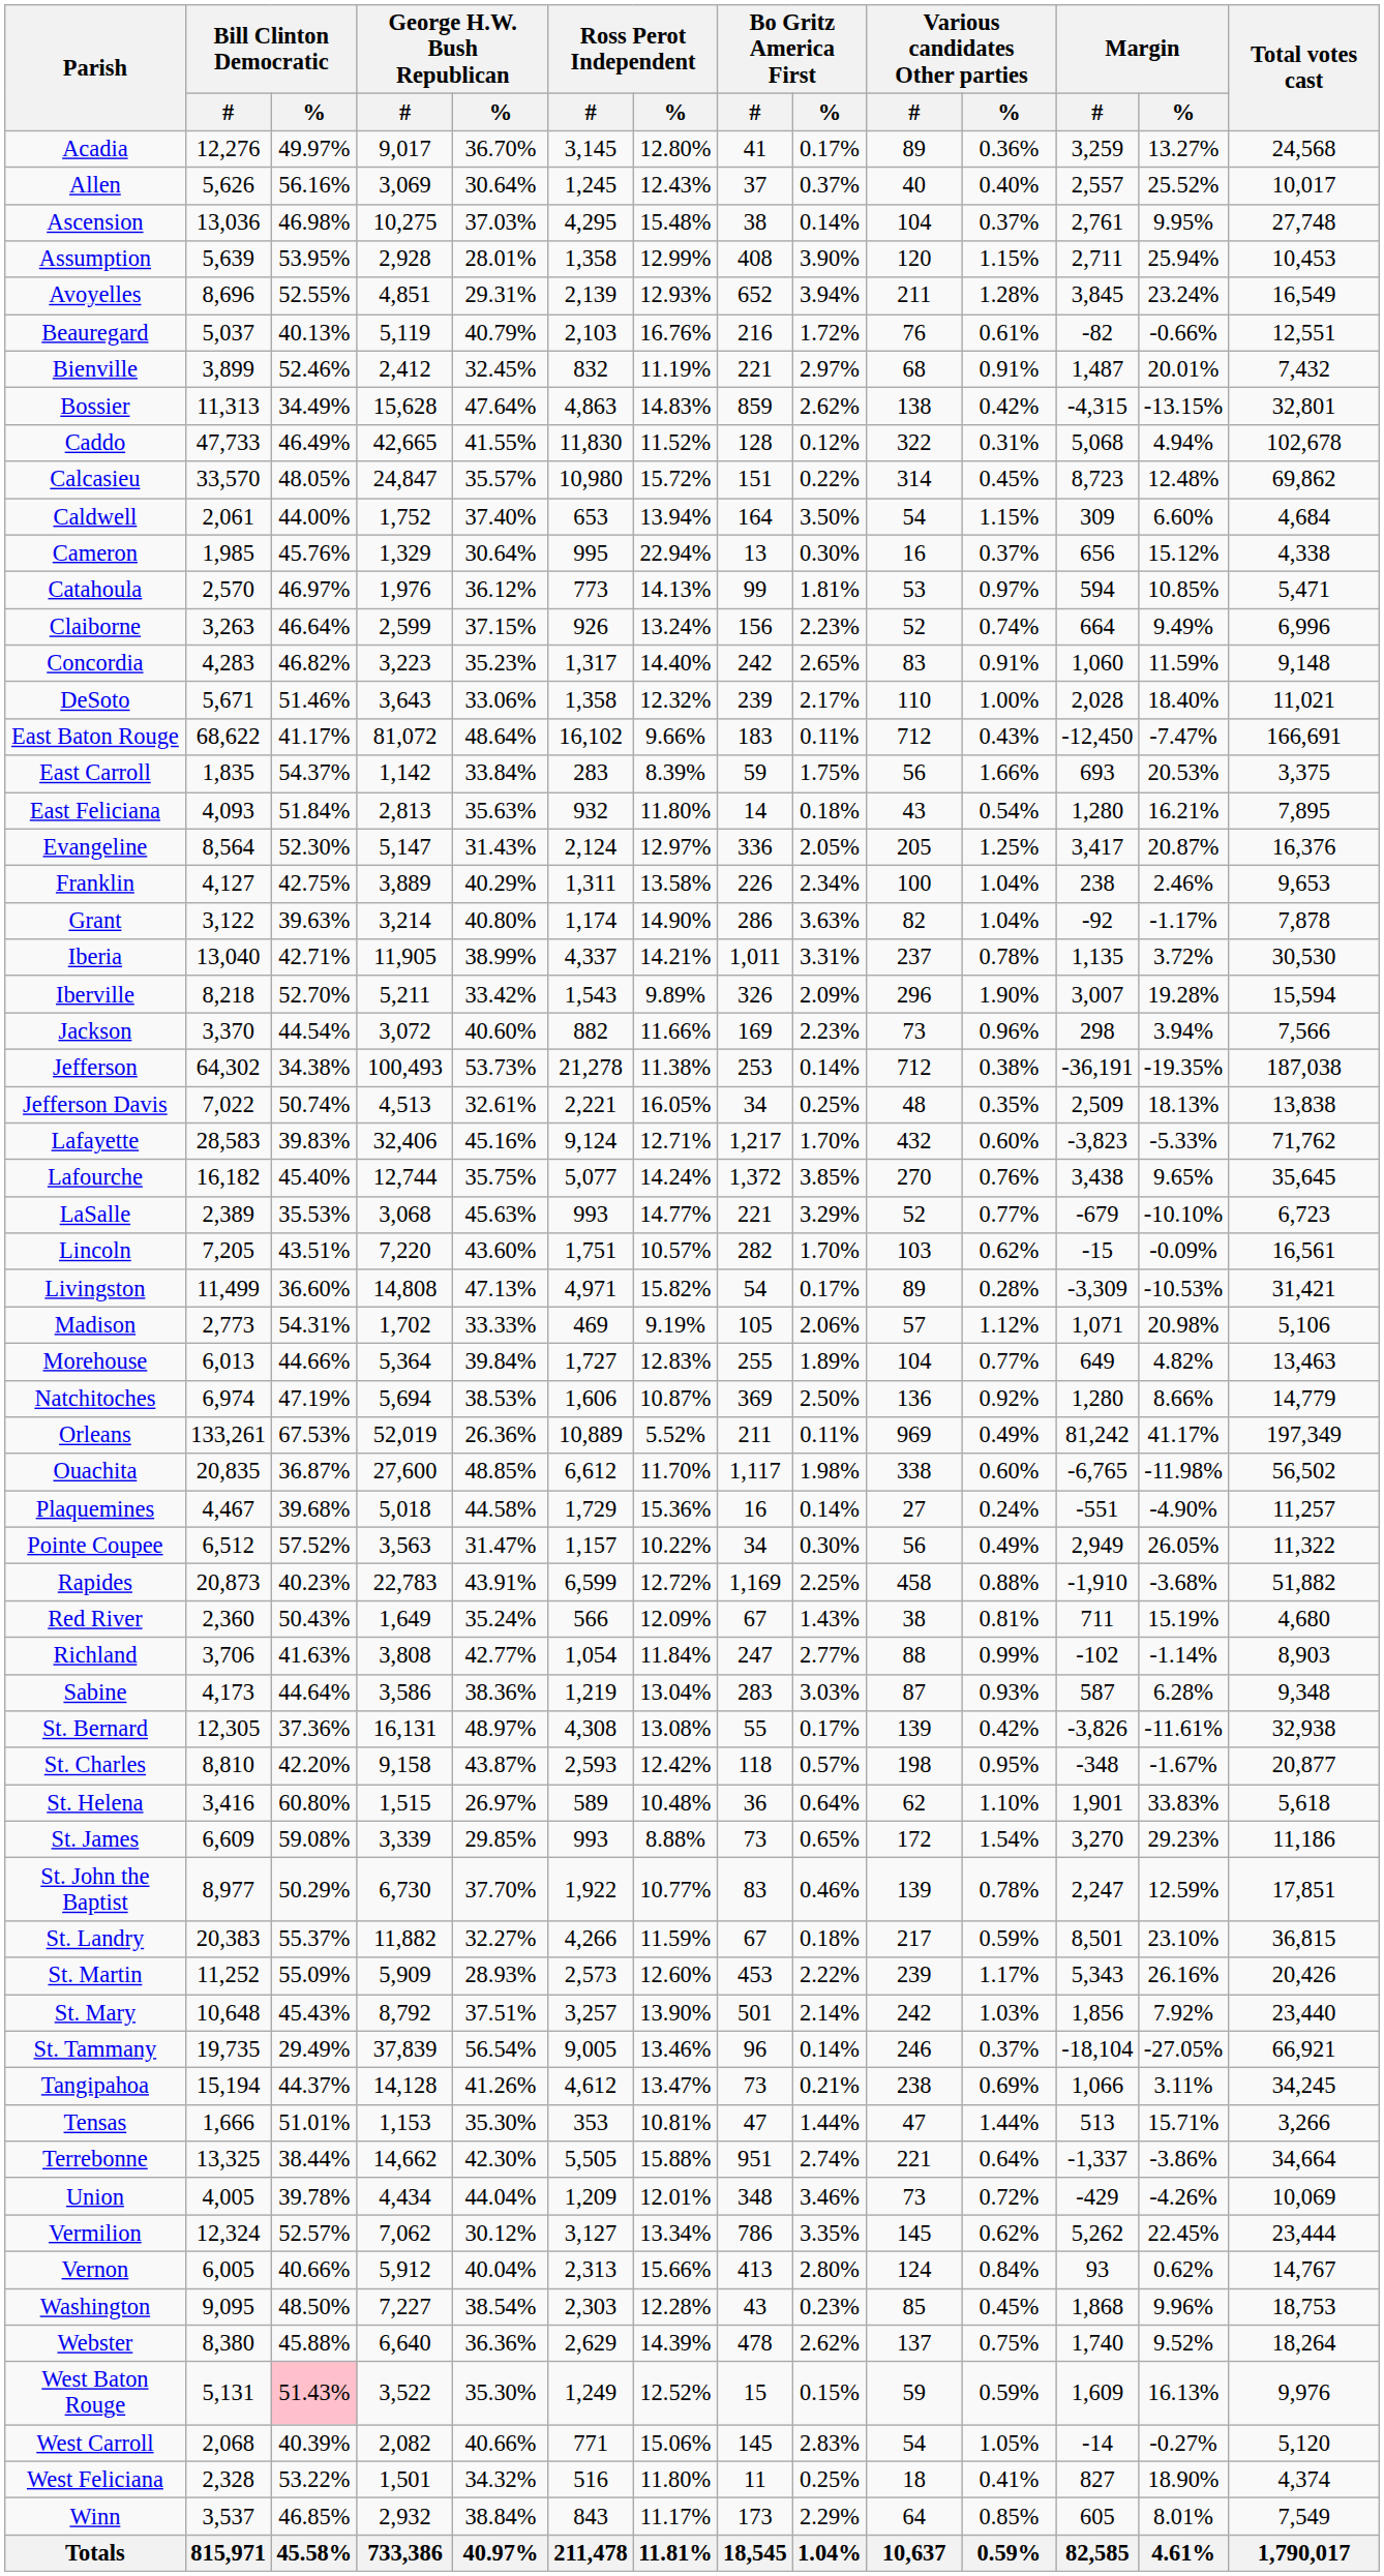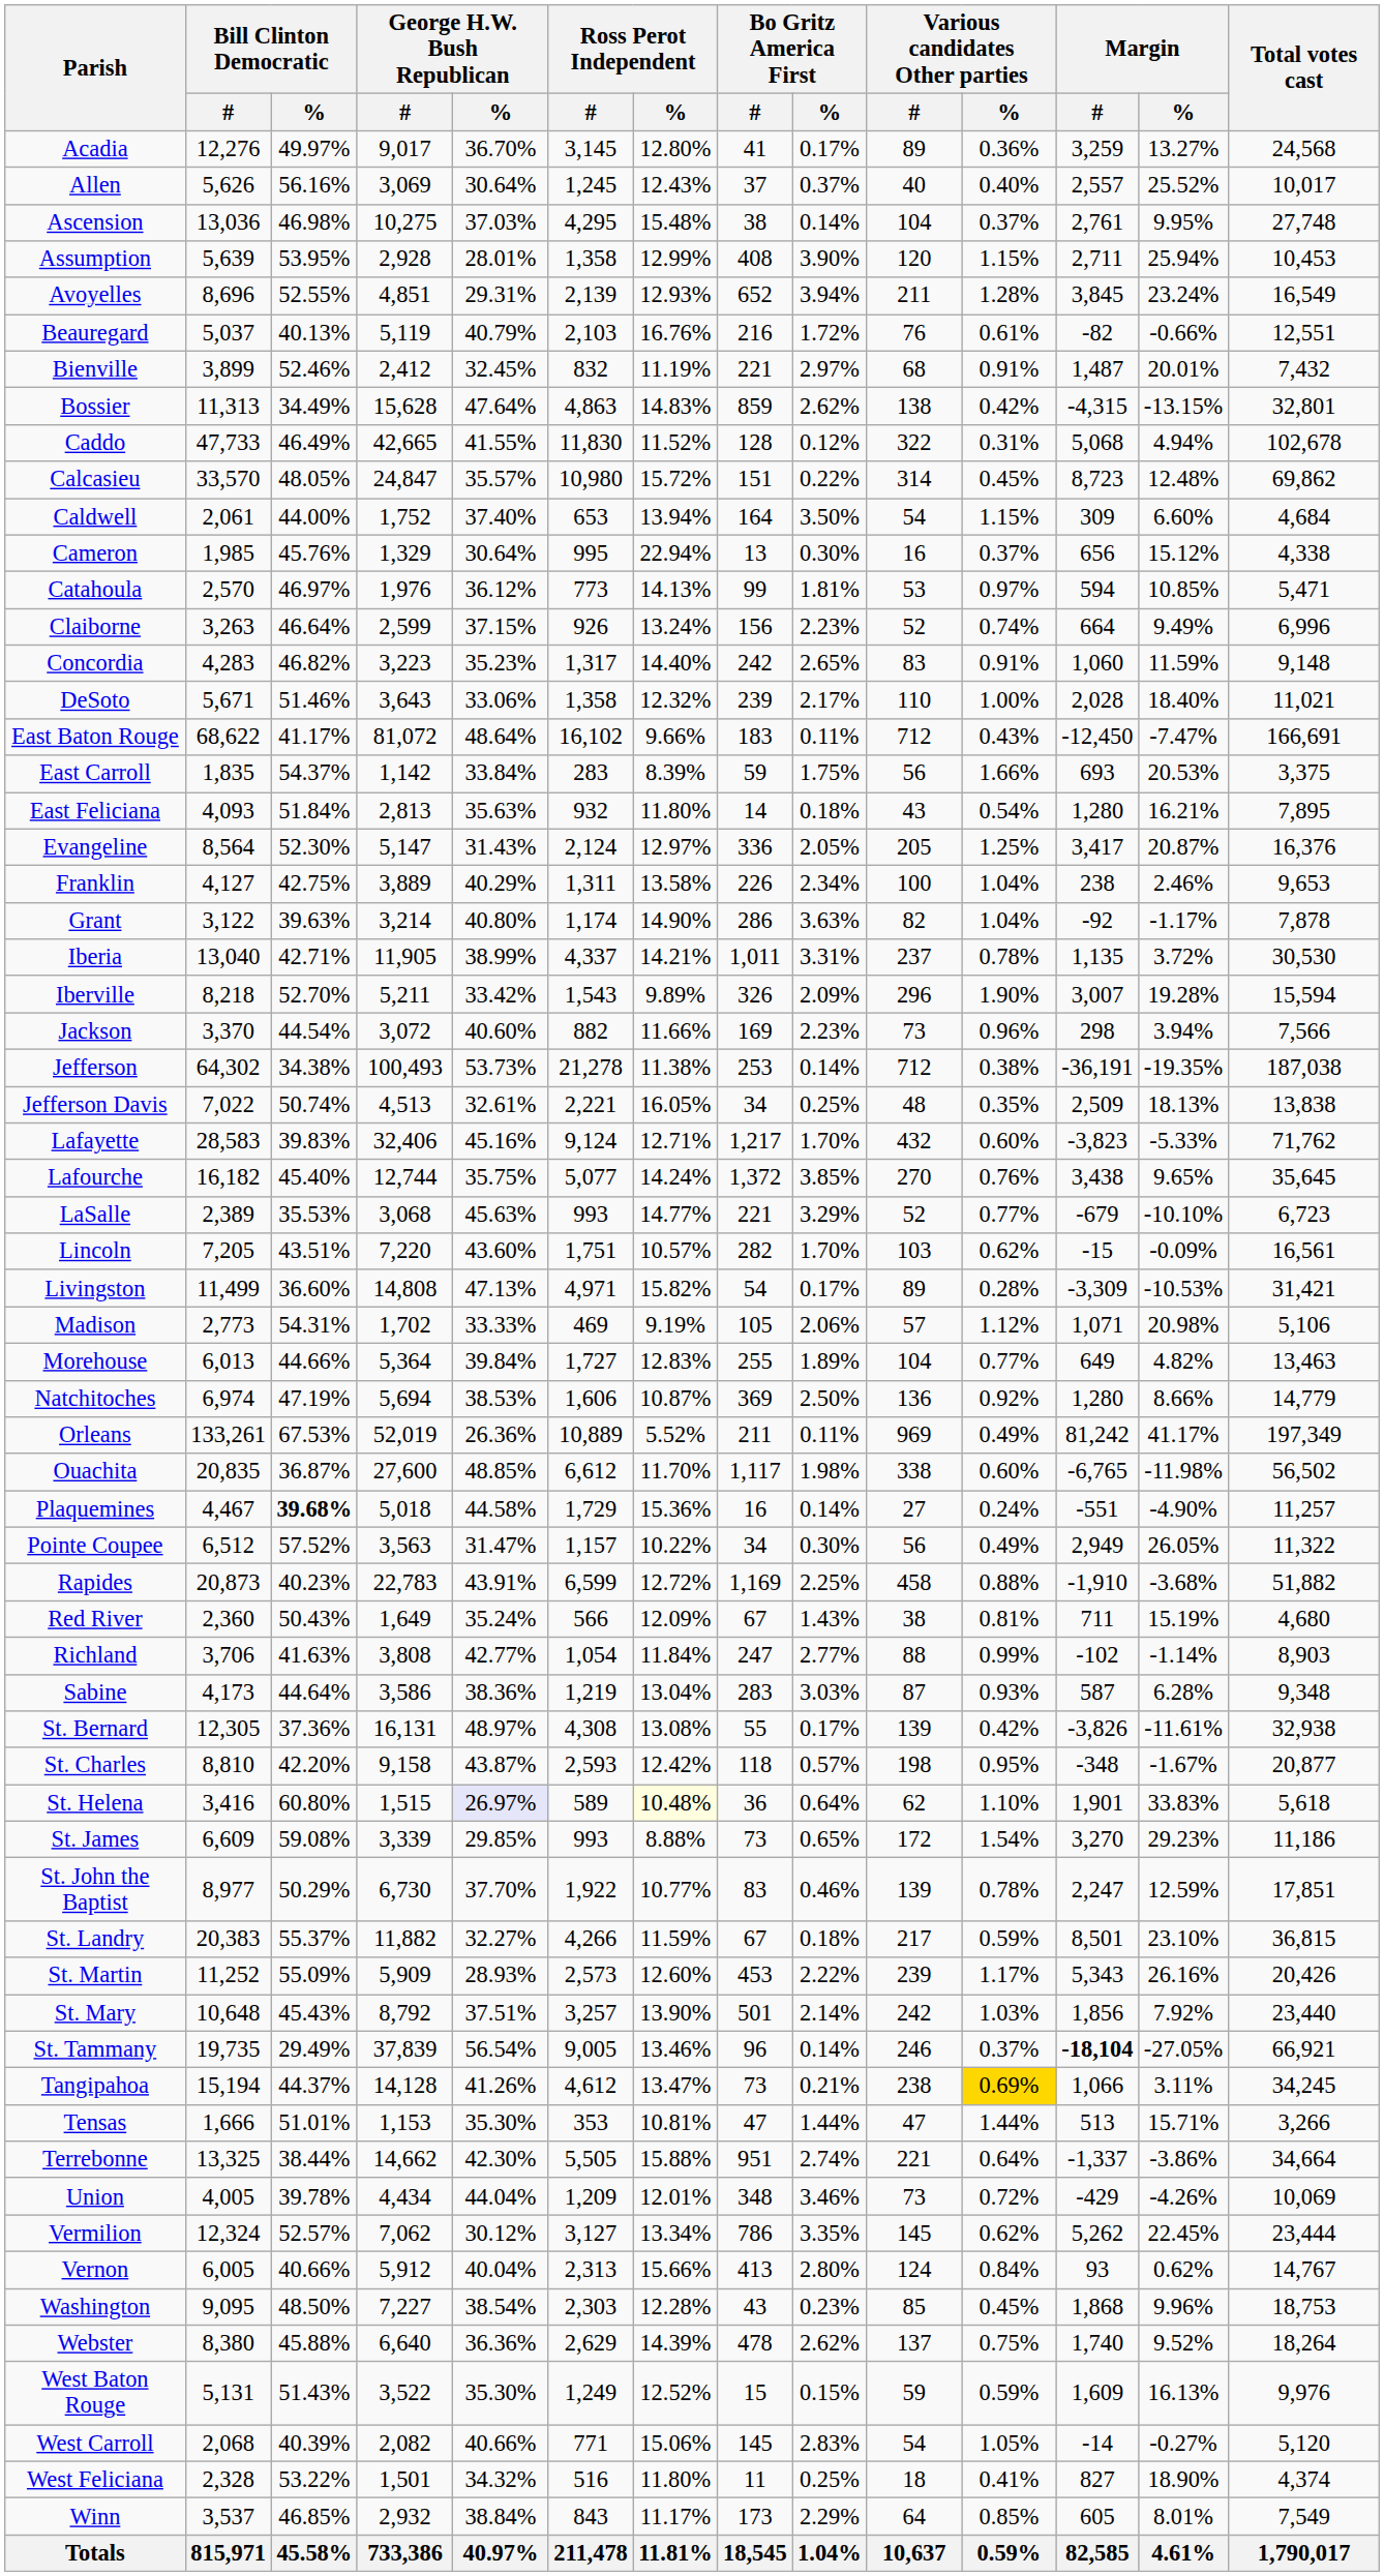Plaquemines | Bill Clinton Democratic / %: normal -> bold
St. Helena | George H.W. Bush Republican / %: no background -> lavender background
St. Helena | Ross Perot Independent / %: no background -> lightyellow background
St. Tammany | Margin / #: normal -> bold
Tangipahoa | Various candidates Other parties / %: no background -> gold background
West Baton Rouge | Bill Clinton Democratic / %: pink background -> no background
